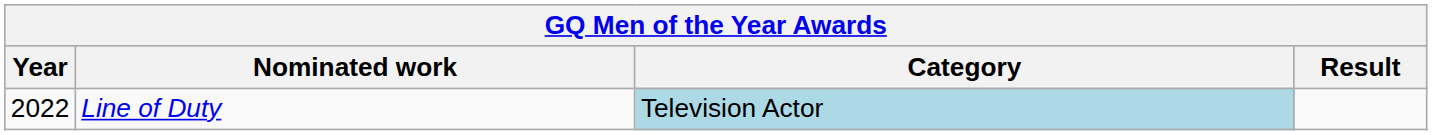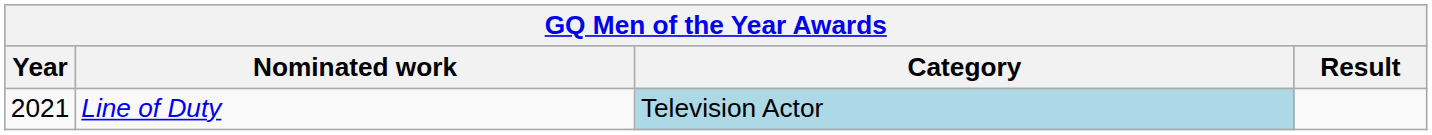Line of Duty | Year: 2022 -> 2021
